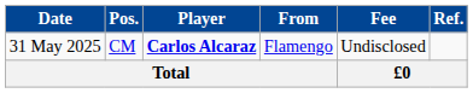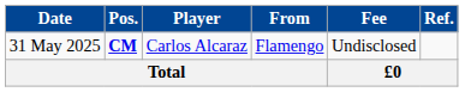31 May 2025 | Pos.: normal -> bold
31 May 2025 | Player: bold -> normal
